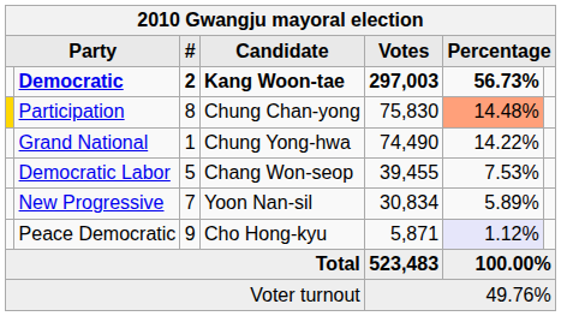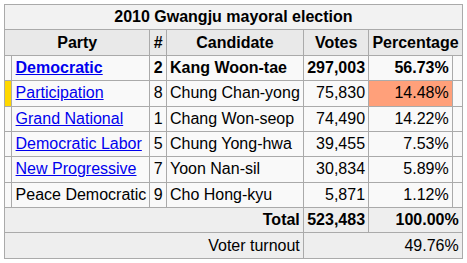Grand National | Candidate: Chung Yong-hwa -> Chang Won-seop
Democratic Labor | Candidate: Chang Won-seop -> Chung Yong-hwa
Peace Democratic | column 6: lavender background -> no background
